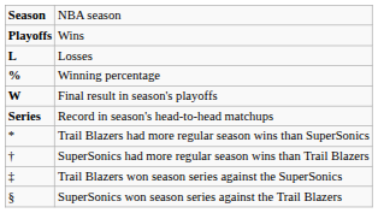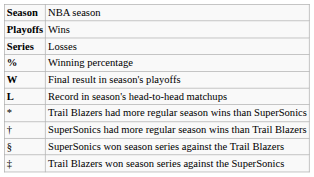Losses | column 1: L -> Series
Record in season's head-to-head matchups | column 1: Series -> L
rows swapped: Trail Blazers won season series against the SuperSonics <-> SuperSonics won season series against the Trail Blazers
